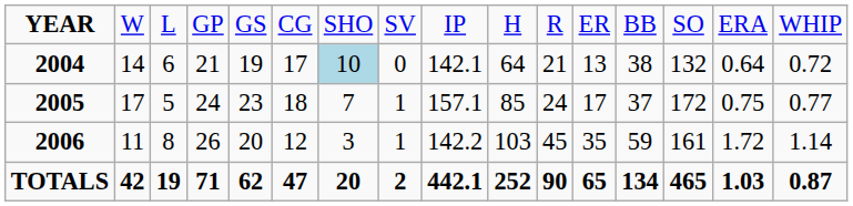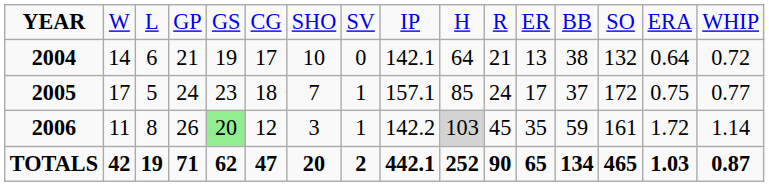2004 | column 7: lightblue background -> no background
2006 | column 5: no background -> lightgreen background
2006 | column 10: no background -> lightgrey background
